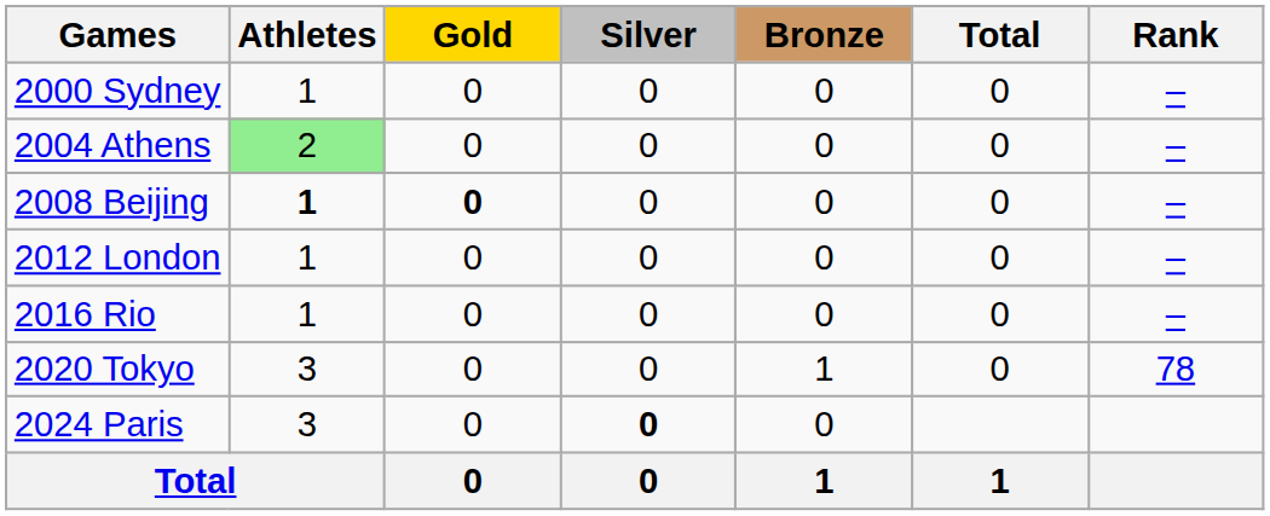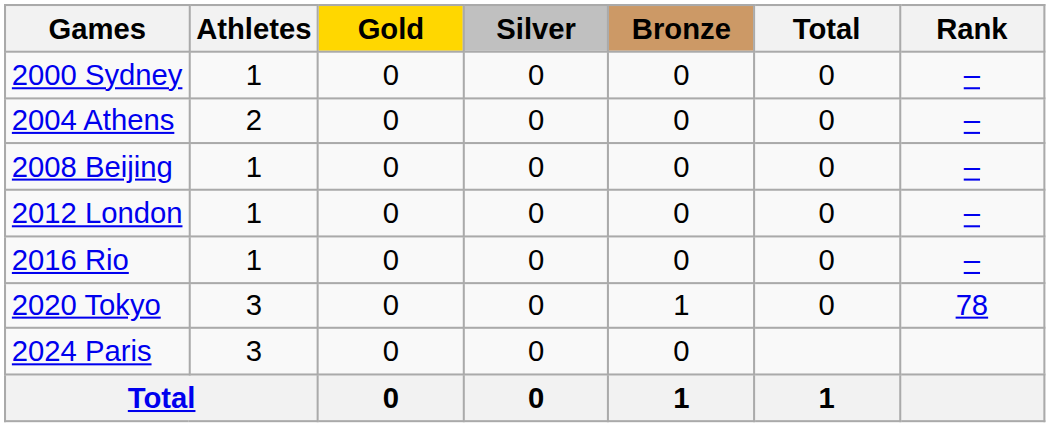2004 Athens | Athletes: lightgreen background -> no background
2008 Beijing | Athletes: bold -> normal
2008 Beijing | Gold: bold -> normal
2024 Paris | Silver: bold -> normal
